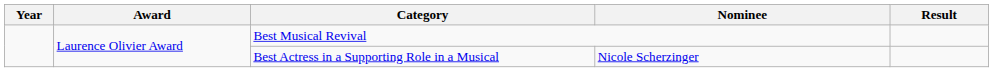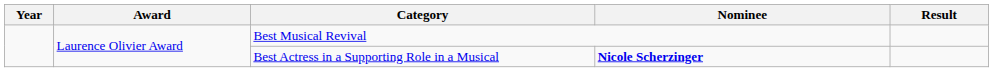Best Actress in a Supporting Role in a Musical | Nominee: normal -> bold
